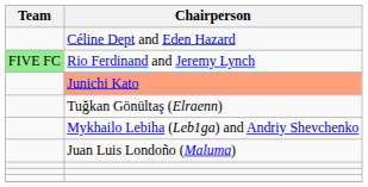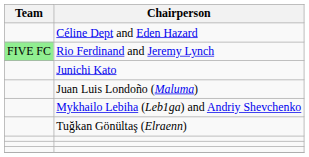row 4 | Chairperson: lightsalmon background -> no background
row 5 | Chairperson: Tuğkan Gönültaş (Elraenn) -> Juan Luis Londoño (Maluma)
row 7 | Chairperson: Juan Luis Londoño (Maluma) -> Tuğkan Gönültaş (Elraenn)
